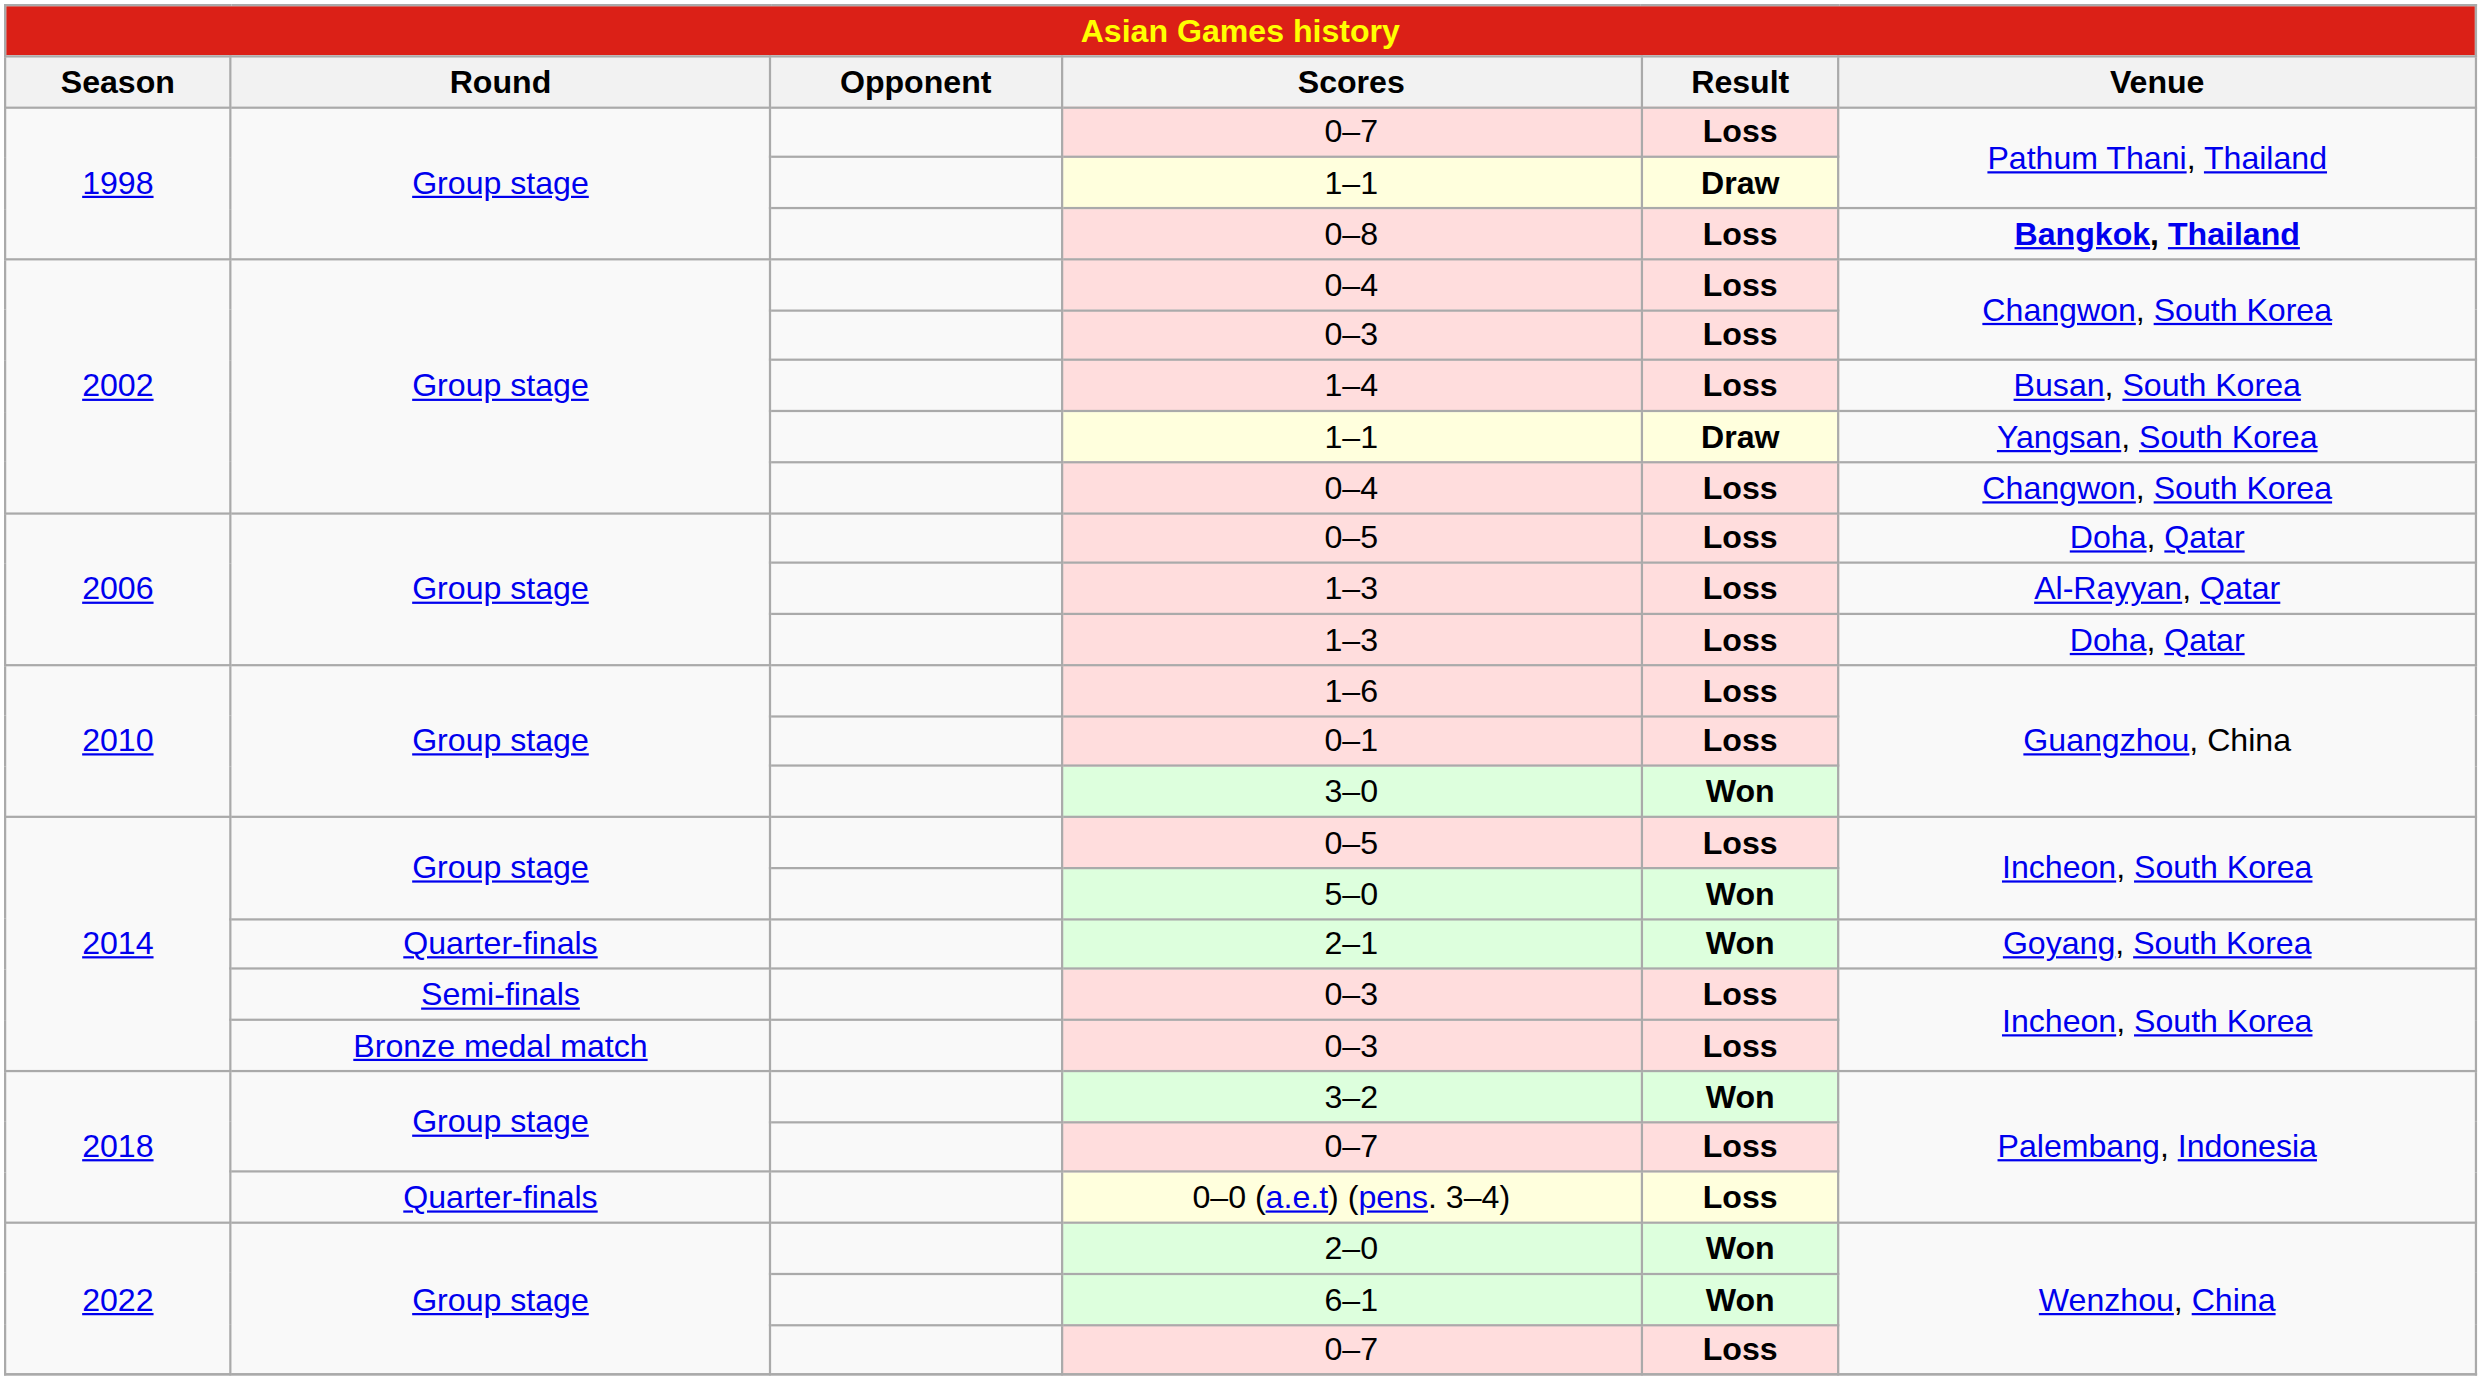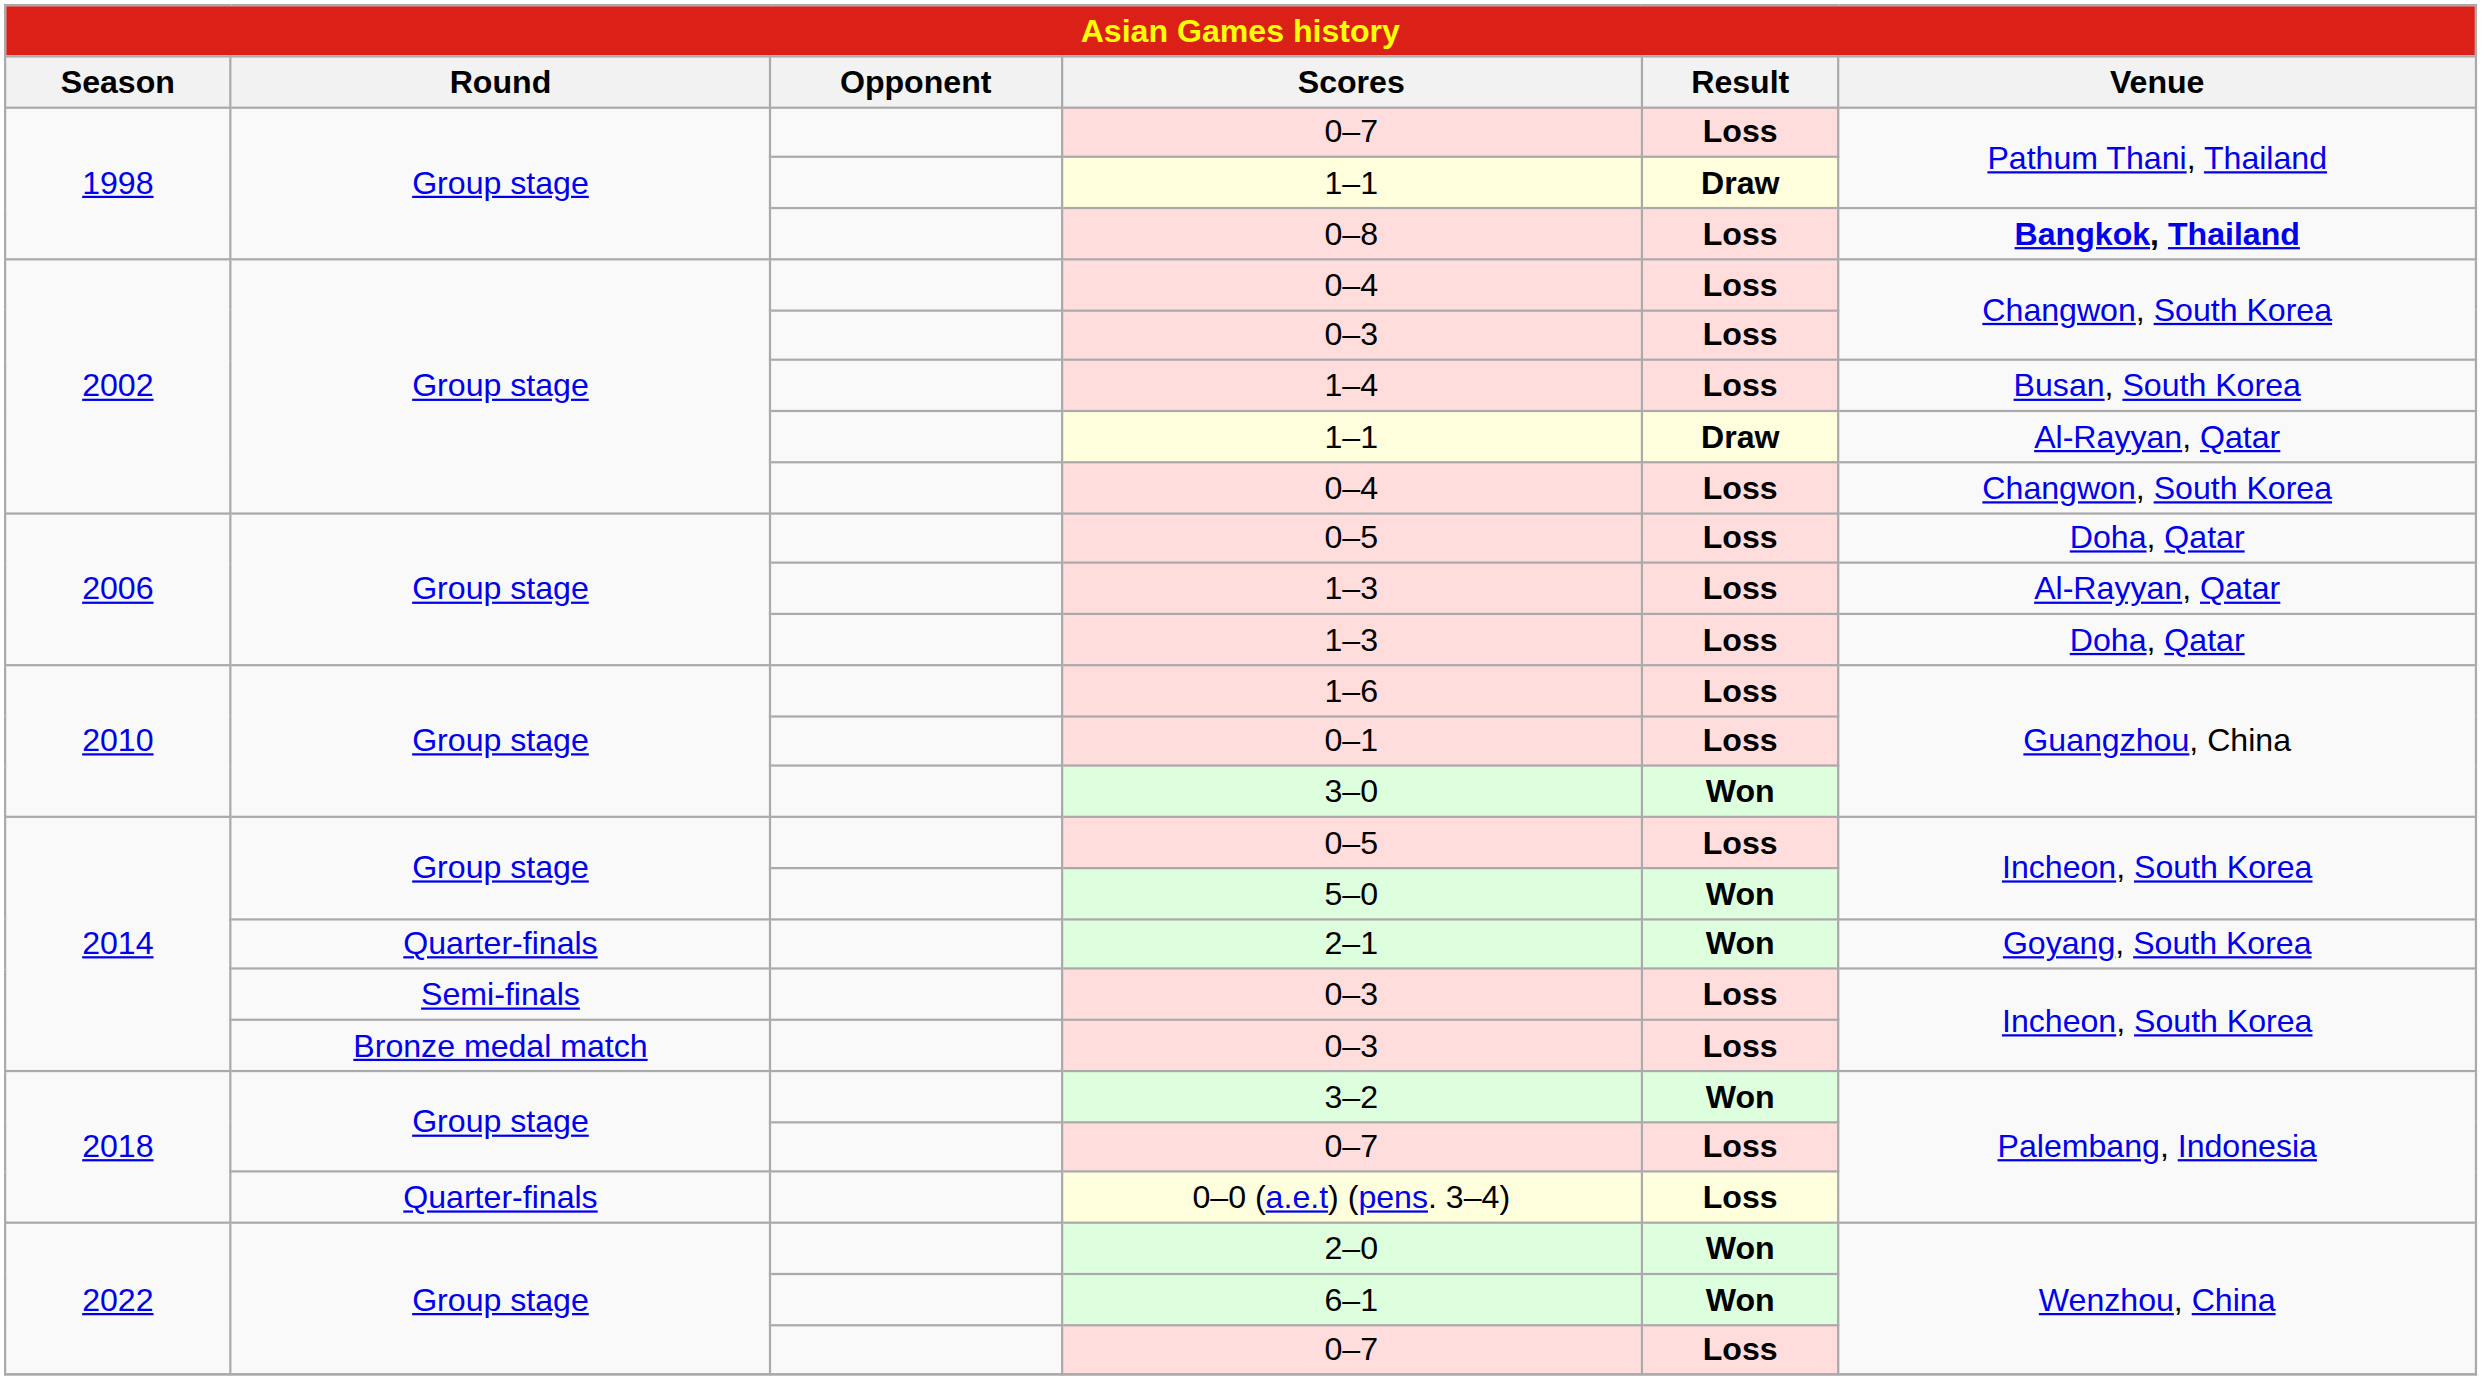2002 / 1–1 | Venue: Yangsan, South Korea -> Al-Rayyan, Qatar
